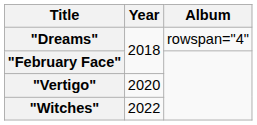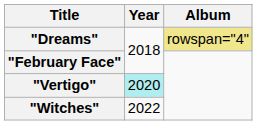"Dreams" | Album: no background -> khaki background
"Vertigo" | Year: no background -> paleturquoise background
